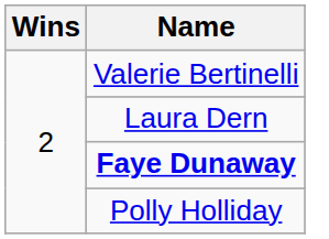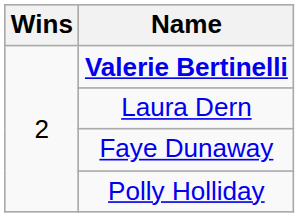Valerie Bertinelli | Name: normal -> bold
Faye Dunaway | Name: bold -> normal
